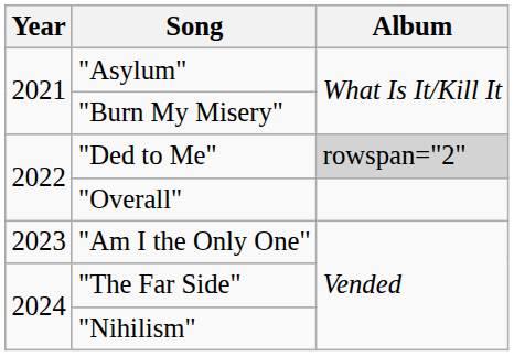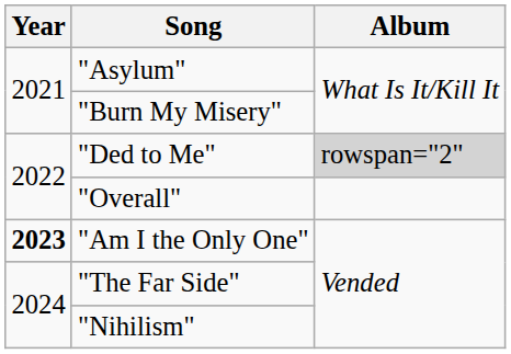"Am I the Only One" | Year: normal -> bold
